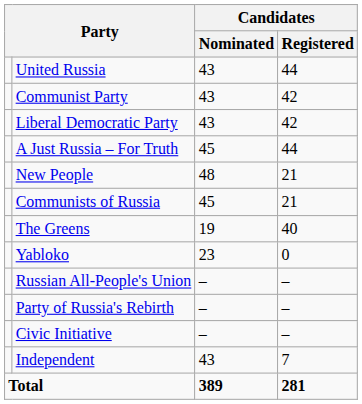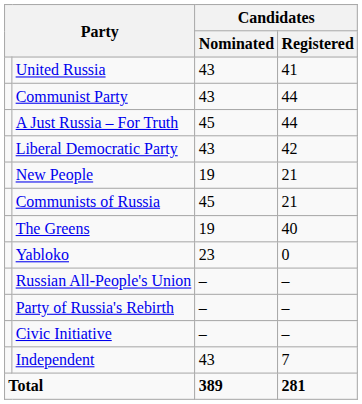United Russia | Candidates / Registered: 44 -> 41
Communist Party | Candidates / Registered: 42 -> 44
rows swapped: A Just Russia – For Truth <-> Liberal Democratic Party
New People | Candidates / Nominated: 48 -> 19
